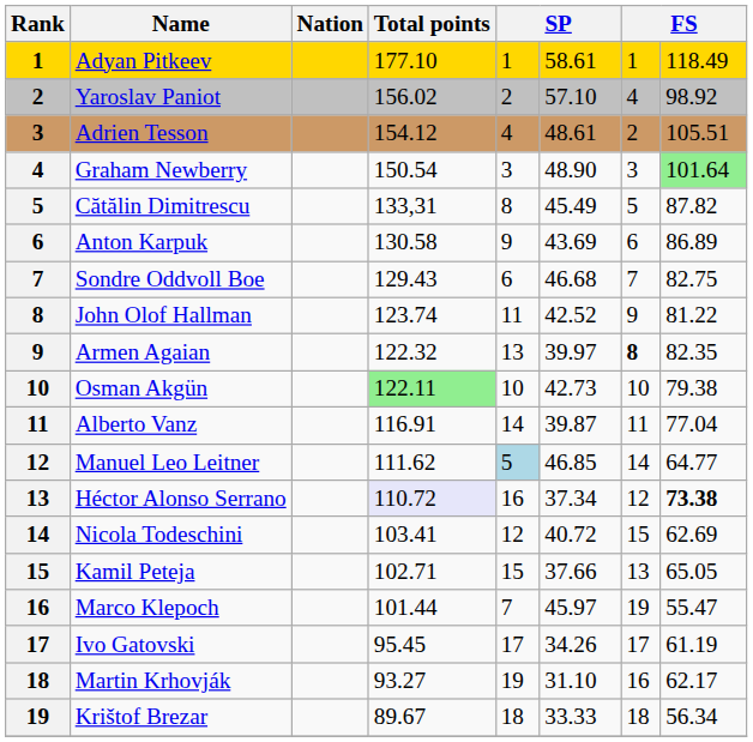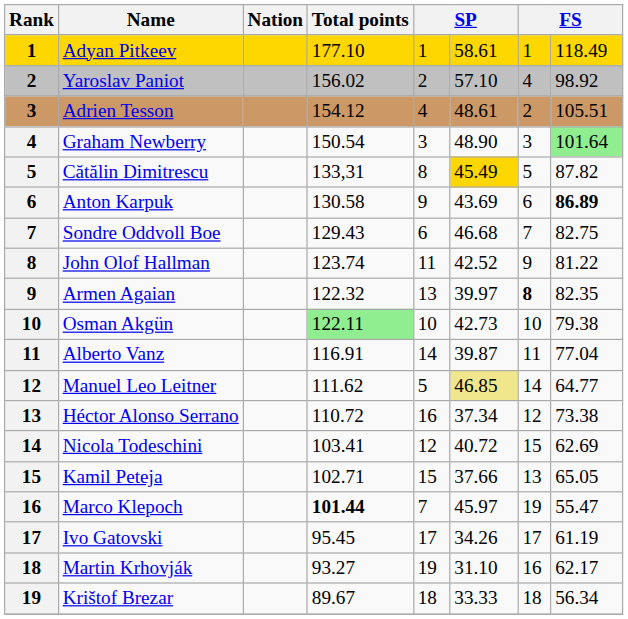Cătălin Dimitrescu | column 6: no background -> gold background
Anton Karpuk | column 8: normal -> bold
Manuel Leo Leitner | column 5: lightblue background -> no background
Manuel Leo Leitner | column 6: no background -> khaki background
Héctor Alonso Serrano | Total points: lavender background -> no background
Héctor Alonso Serrano | column 8: bold -> normal
Marco Klepoch | Total points: normal -> bold
